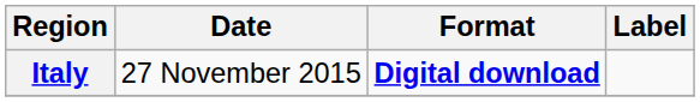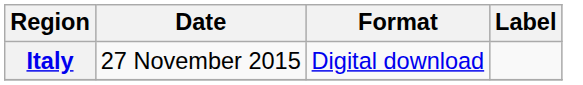Italy | Format: bold -> normal
